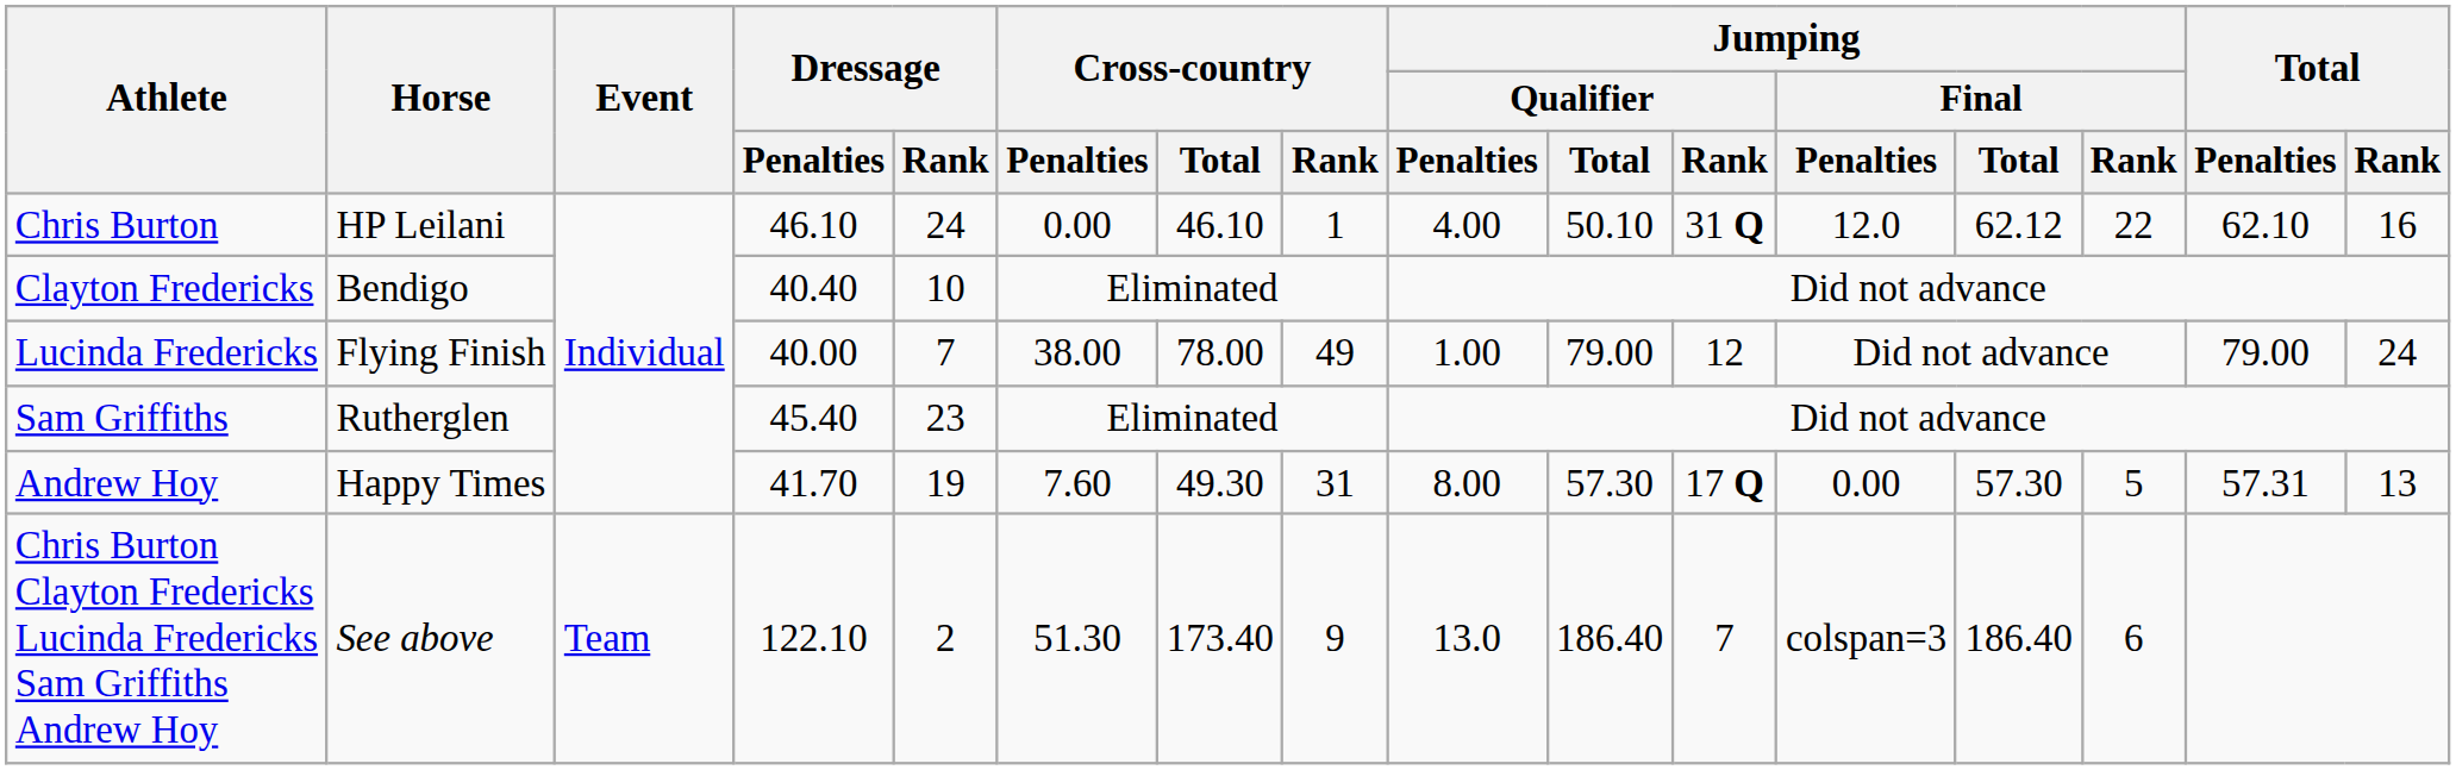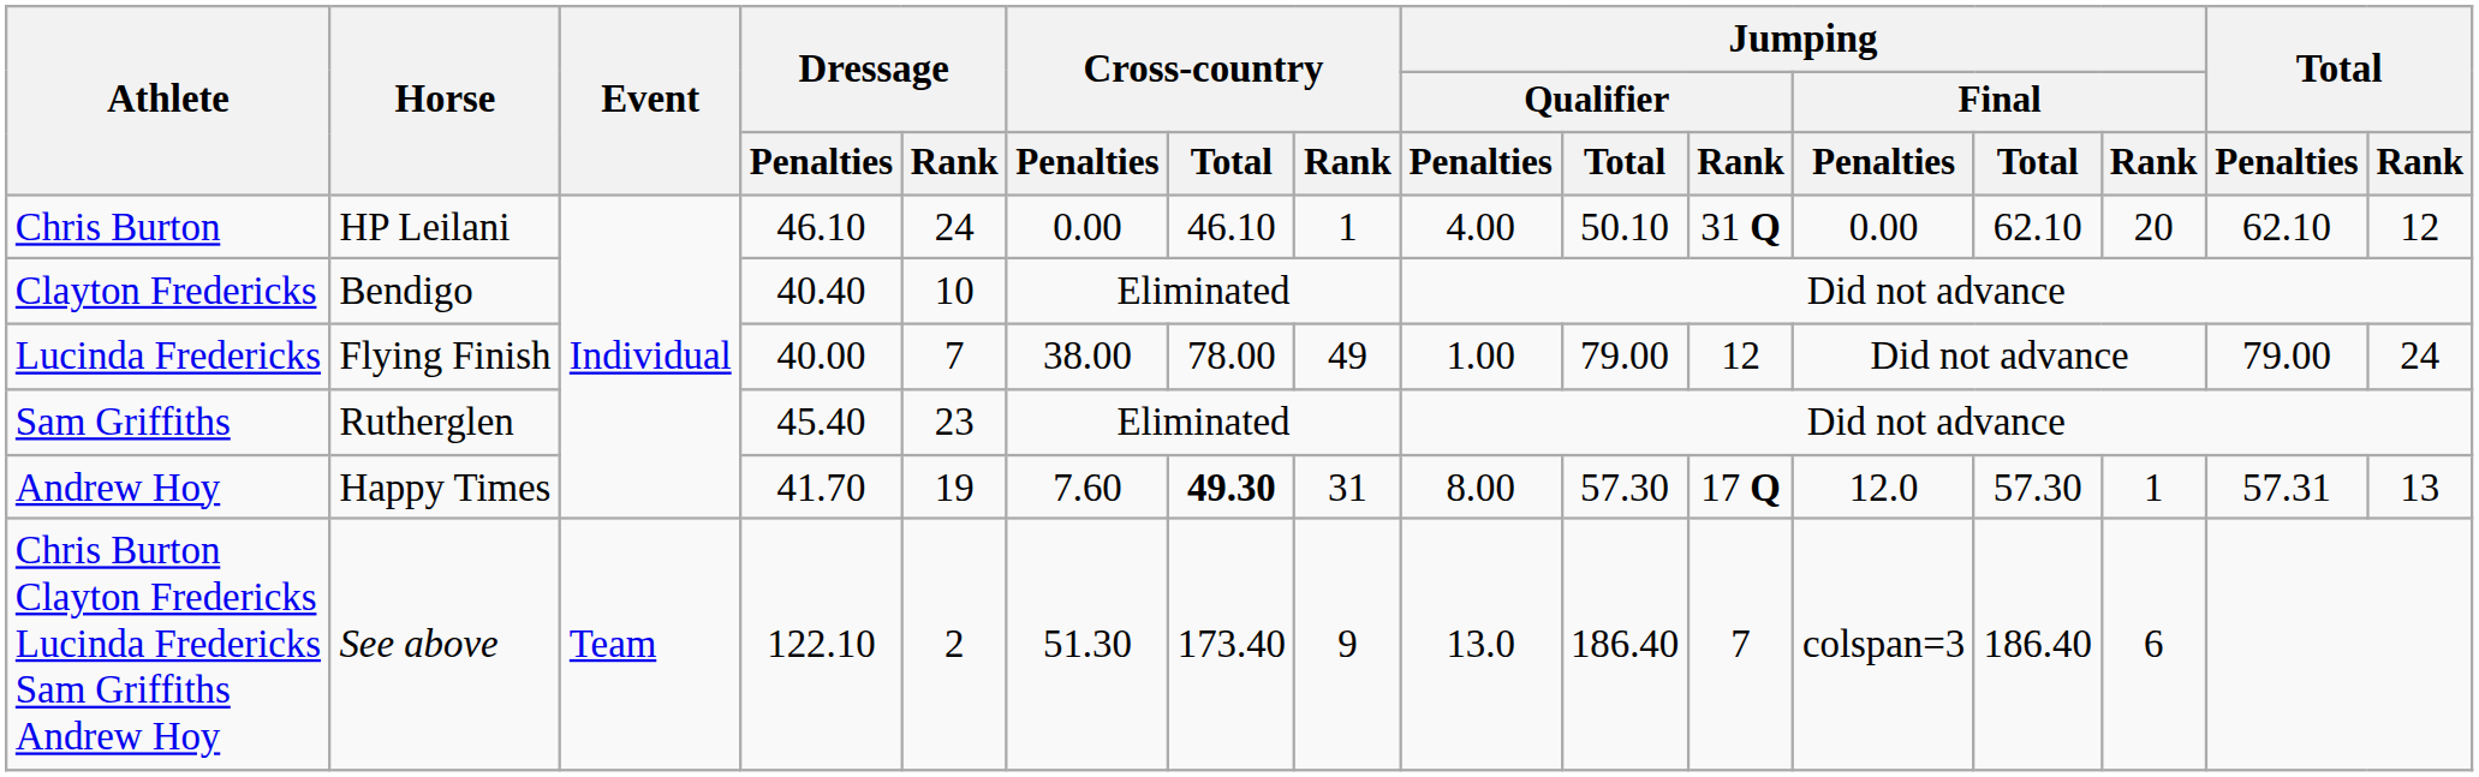Chris Burton | Jumping / Final / Penalties: 12.0 -> 0.00
Chris Burton | Jumping / Final / Total: 62.12 -> 62.10
Chris Burton | Jumping / Final / Rank: 22 -> 20
Chris Burton | Total / Rank: 16 -> 12
Andrew Hoy | Cross-country / Total: normal -> bold
Andrew Hoy | Jumping / Final / Penalties: 0.00 -> 12.0
Andrew Hoy | Jumping / Final / Rank: 5 -> 1
